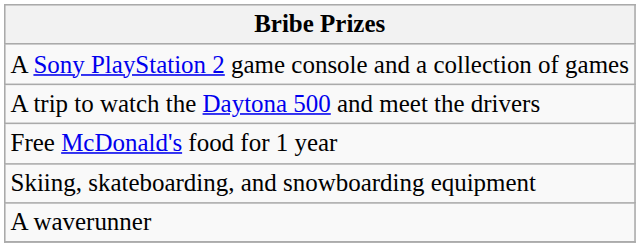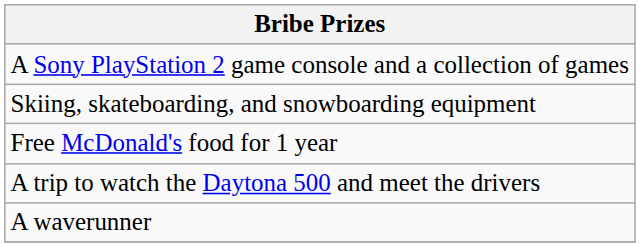row 3 | column 1: A trip to watch the Daytona 500 and meet the drivers -> Skiing, skateboarding, and snowboarding equipment
row 5 | column 1: Skiing, skateboarding, and snowboarding equipment -> A trip to watch the Daytona 500 and meet the drivers
